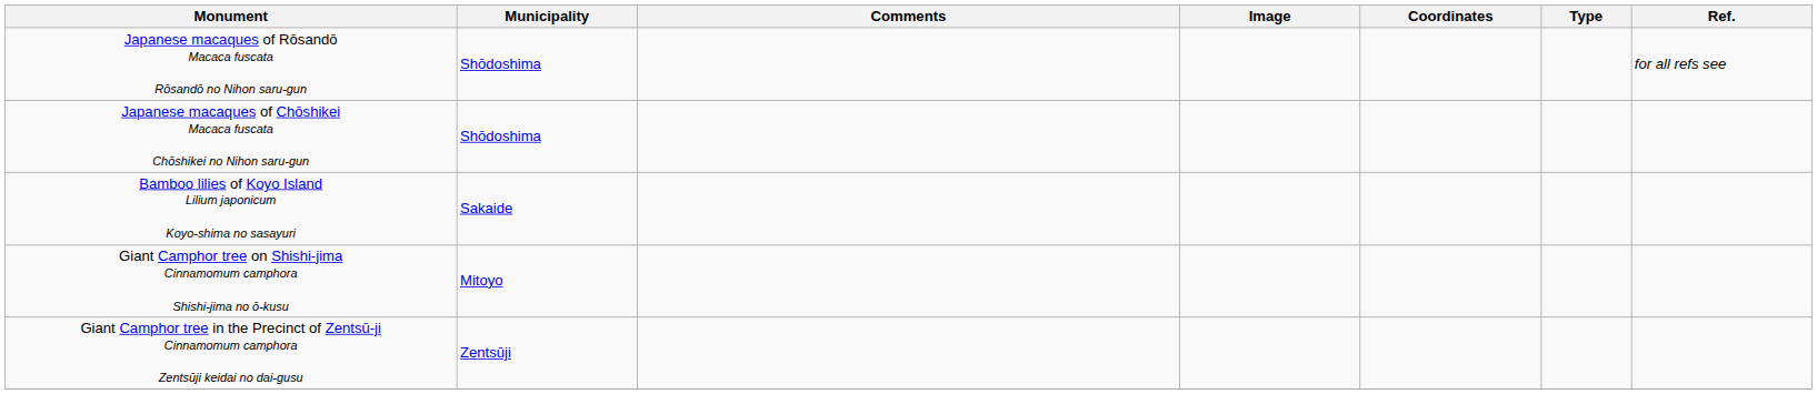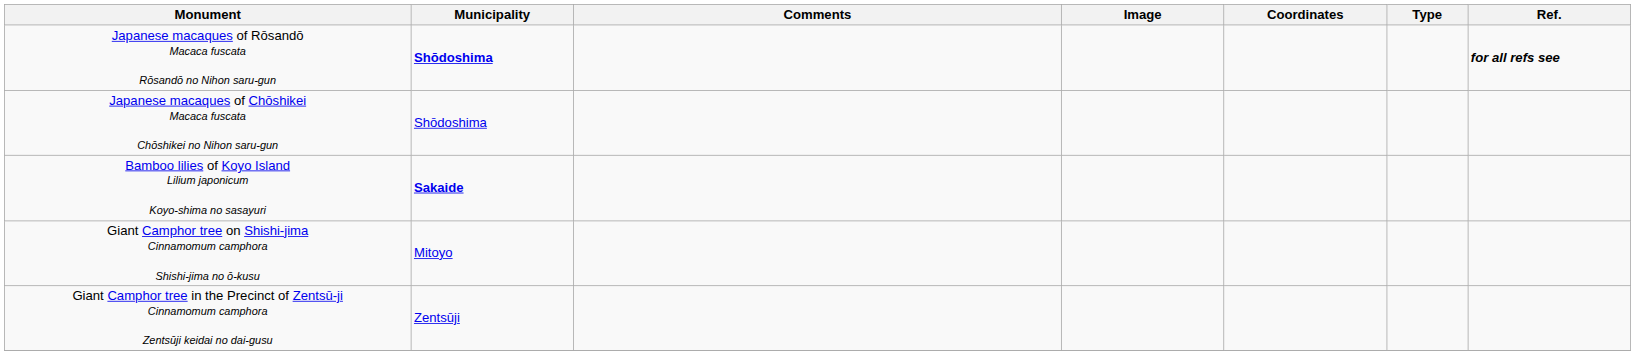row 2 | Municipality: normal -> bold
row 2 | Ref.: normal -> bold
row 4 | Municipality: normal -> bold
